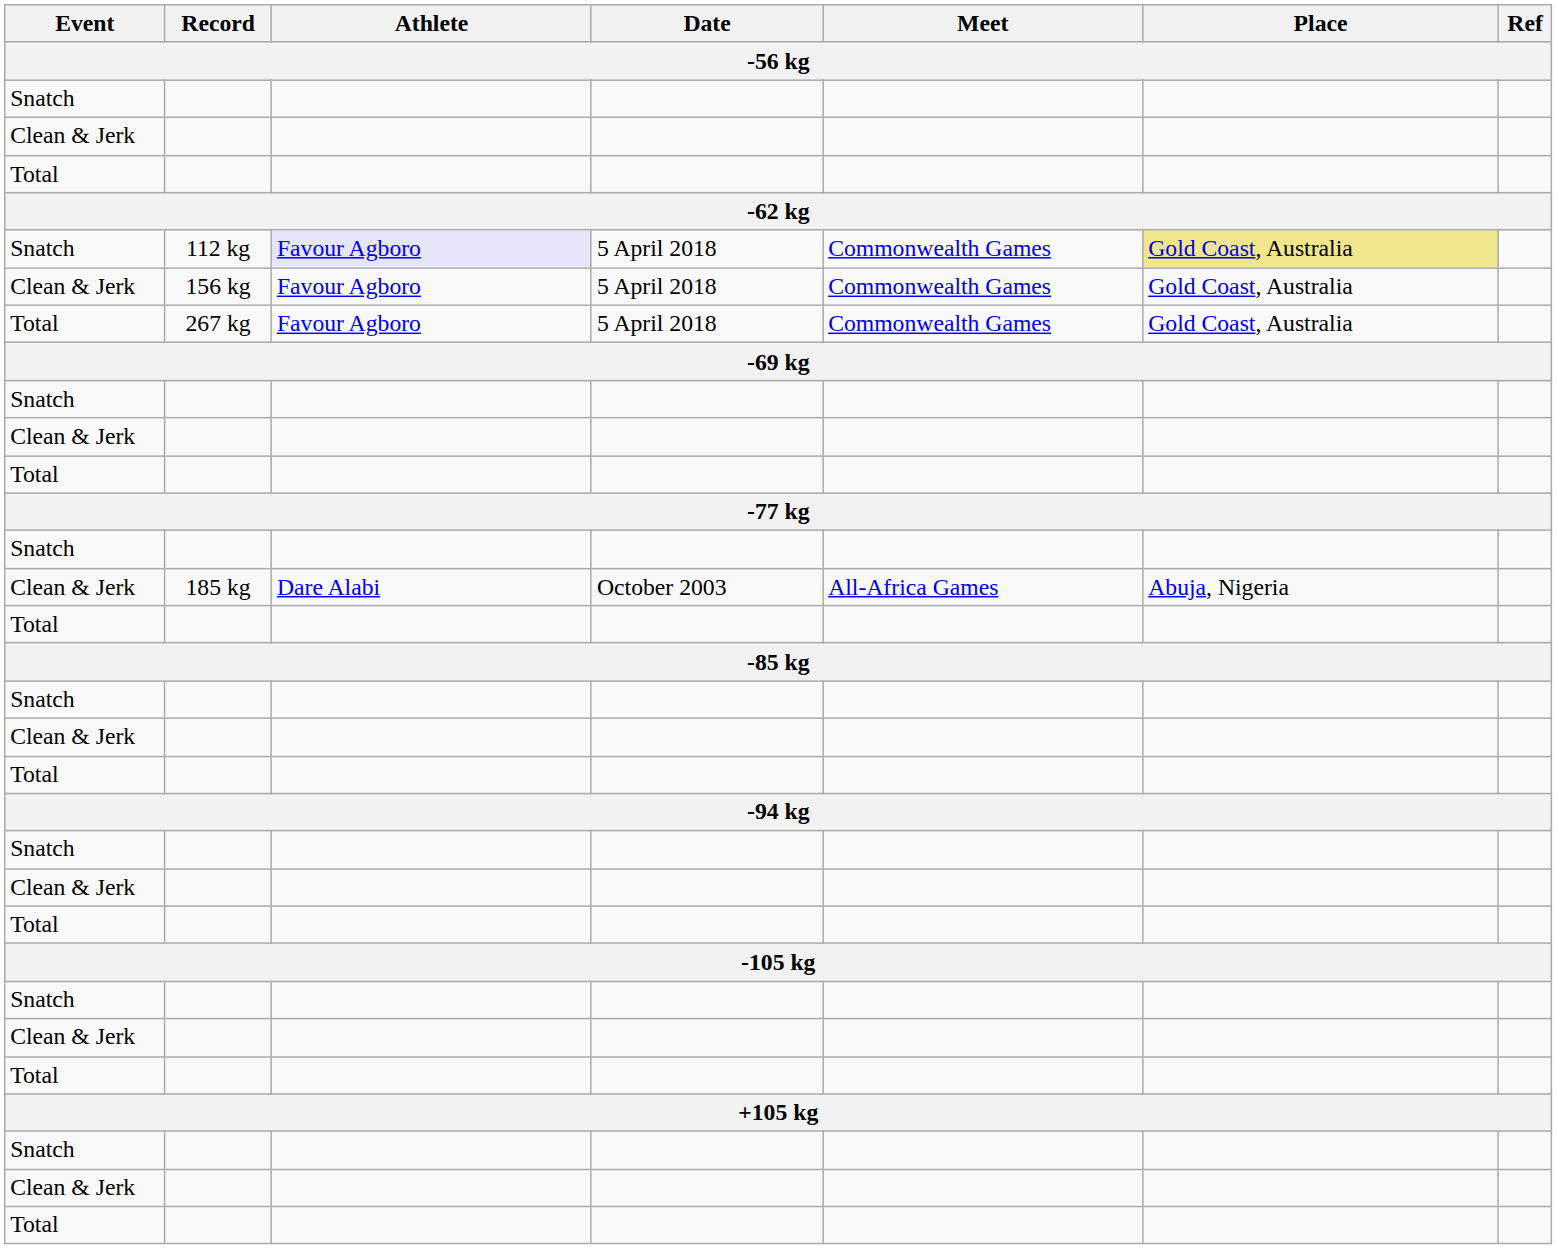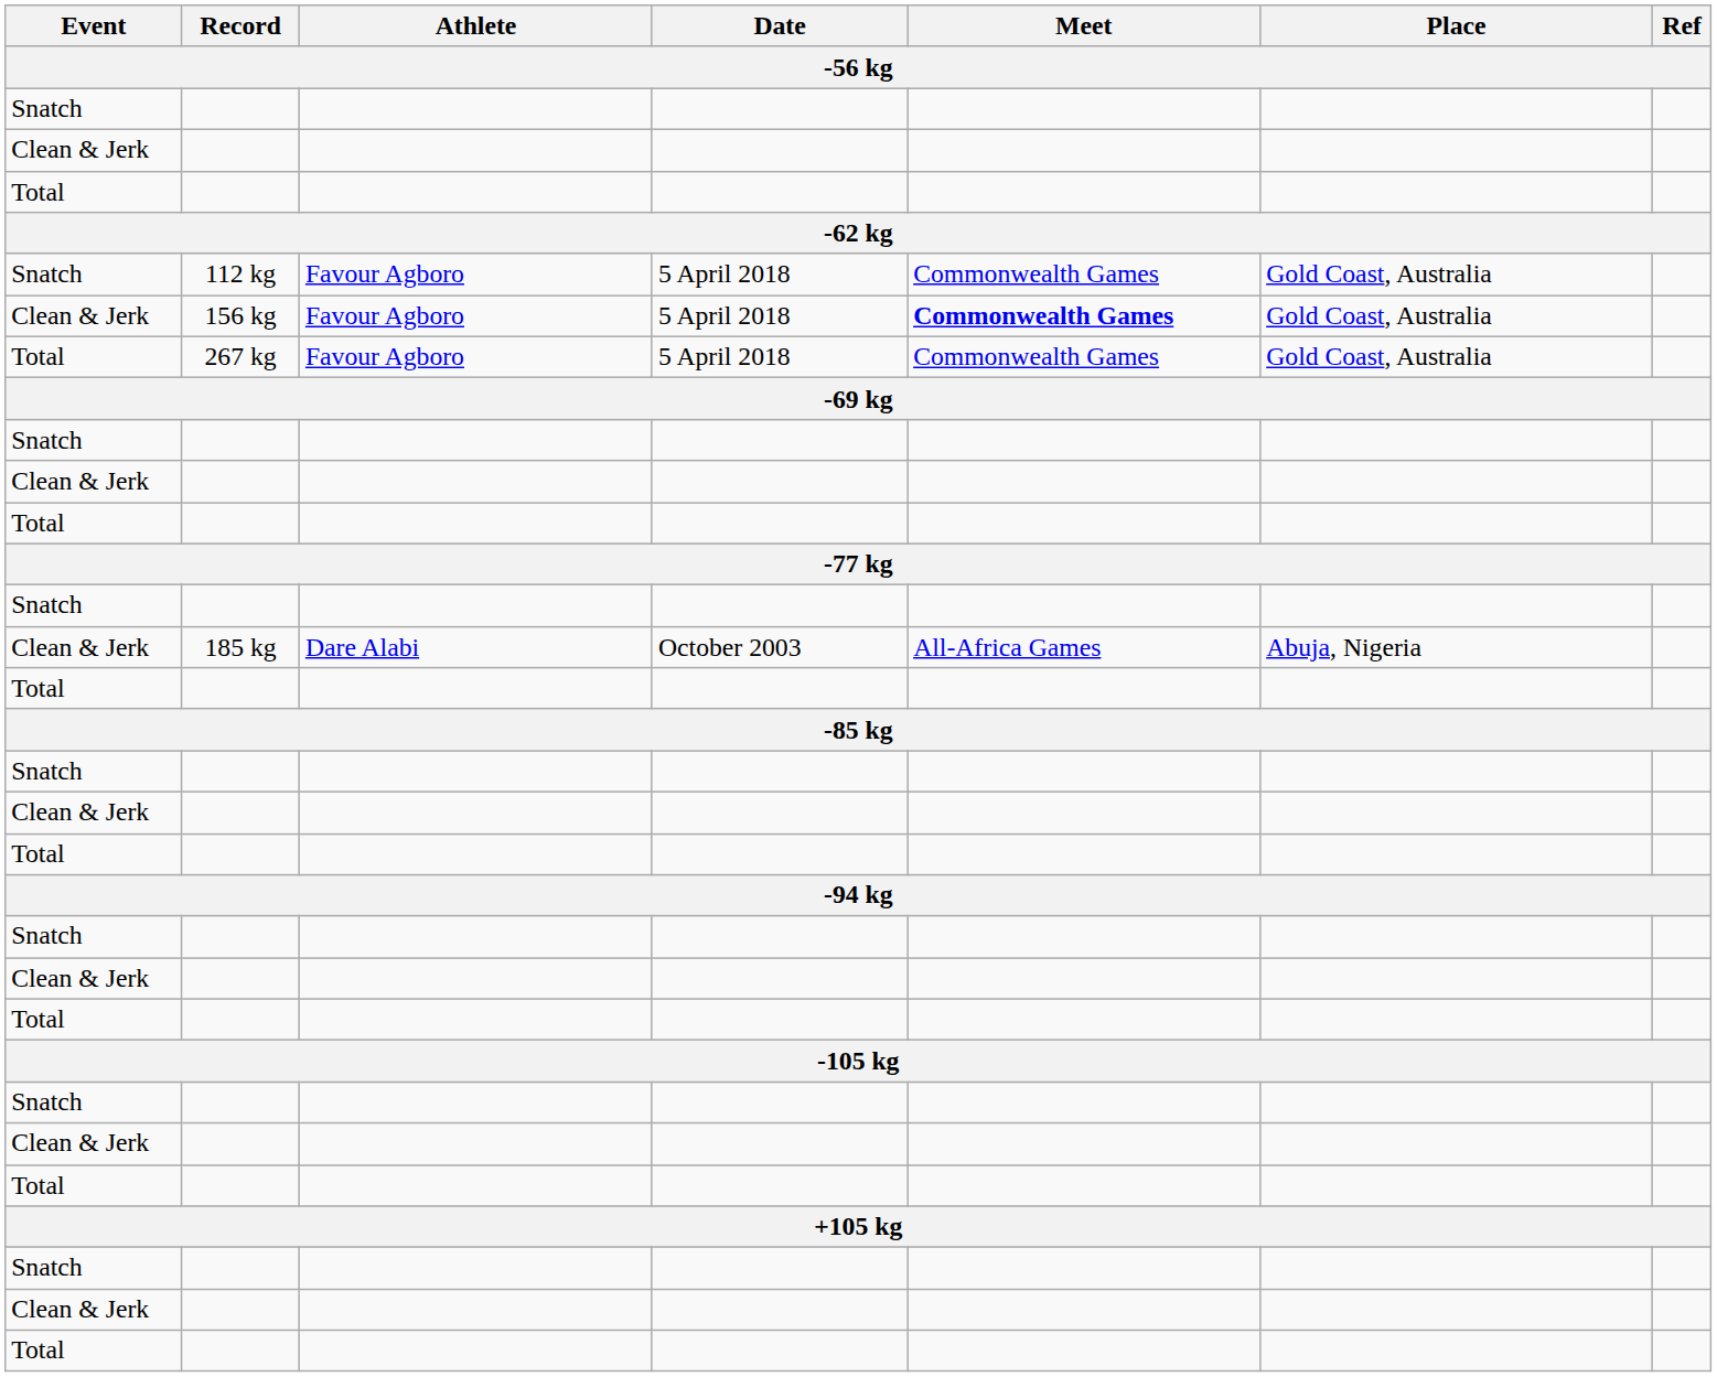112 kg | Athlete: lavender background -> no background
112 kg | Place: khaki background -> no background
156 kg | Meet: normal -> bold
